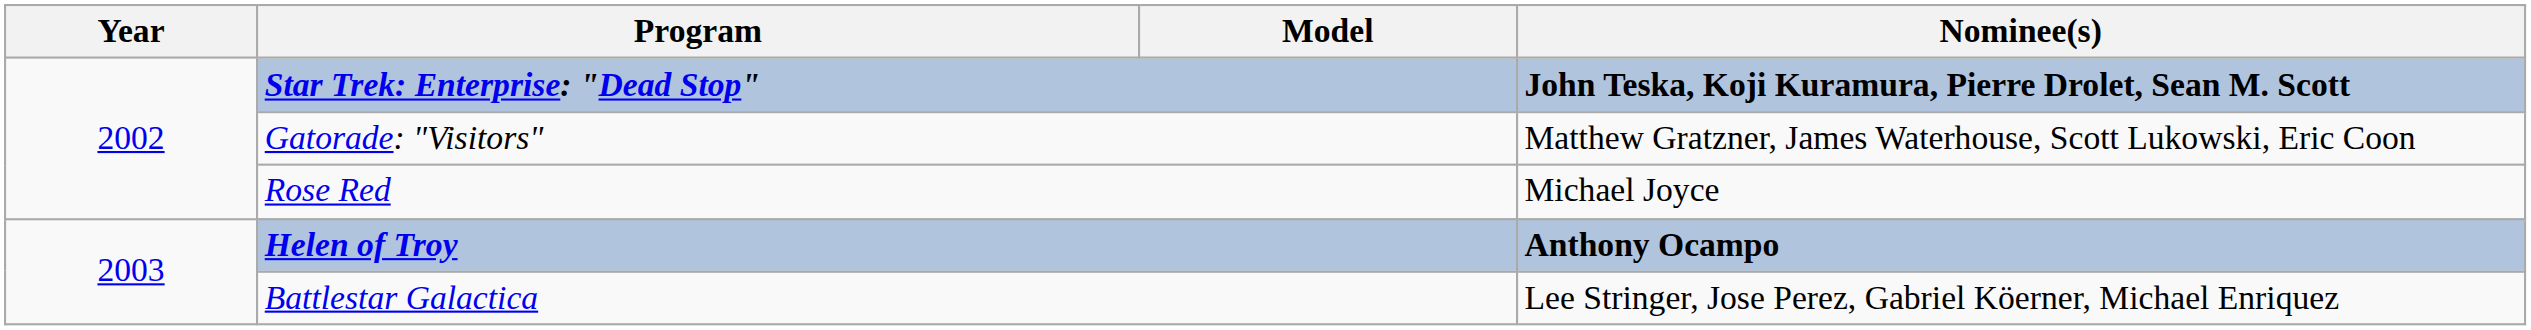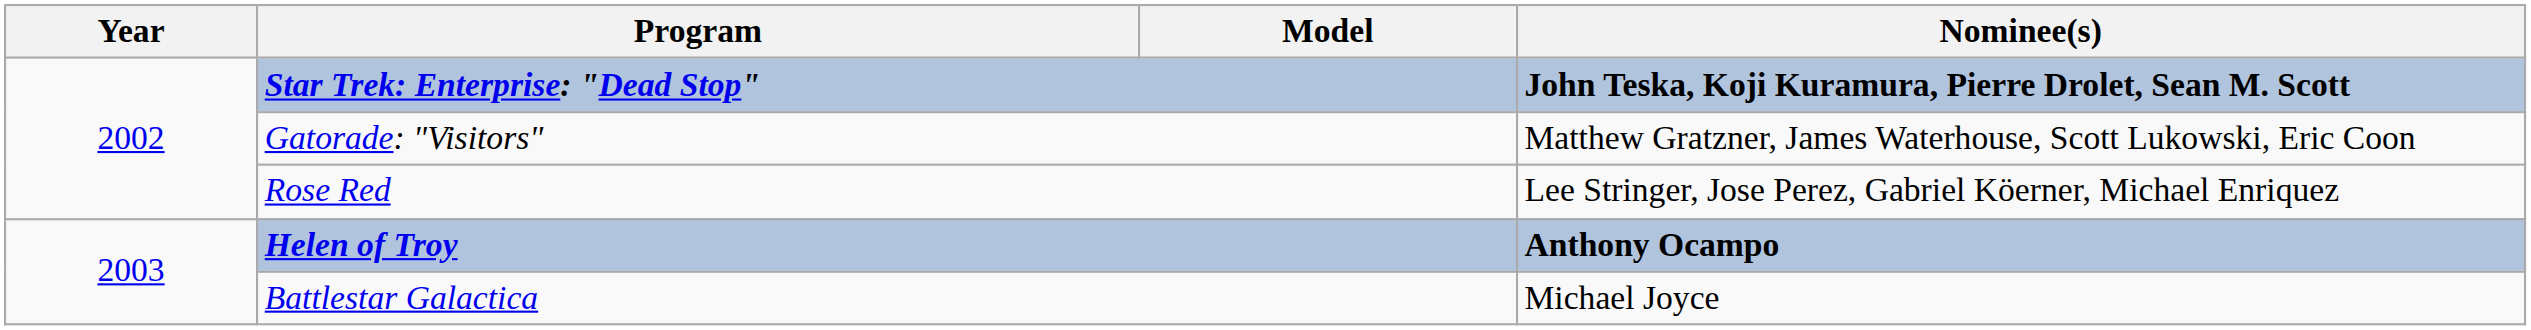Rose Red | Nominee(s): Michael Joyce -> Lee Stringer, Jose Perez, Gabriel Köerner, Michael Enriquez
Battlestar Galactica | Nominee(s): Lee Stringer, Jose Perez, Gabriel Köerner, Michael Enriquez -> Michael Joyce
